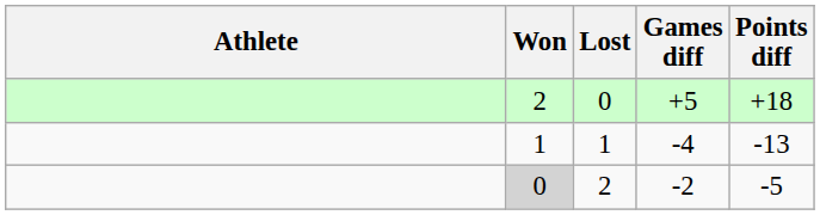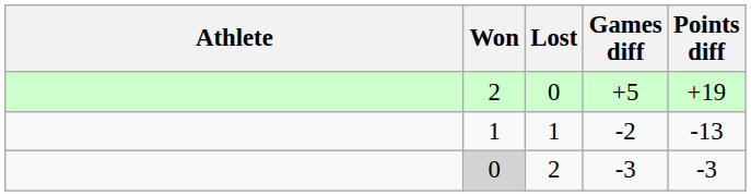row 2 | Points diff: +18 -> +19
row 3 | Games diff: -4 -> -2
row 4 | Games diff: -2 -> -3
row 4 | Points diff: -5 -> -3
